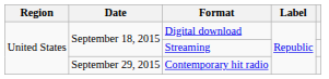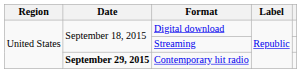Contemporary hit radio | Date: normal -> bold
